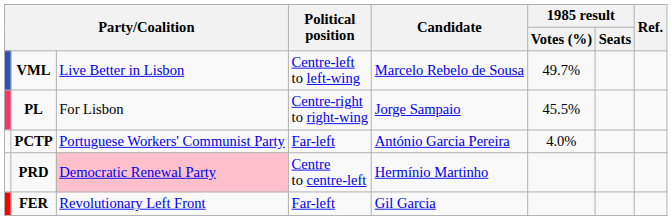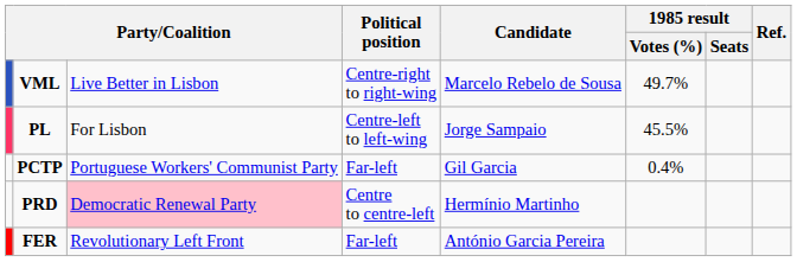VML | Political position: Centre-left to left-wing -> Centre-right to right-wing
PL | Political position: Centre-right to right-wing -> Centre-left to left-wing
PCTP | Candidate: António Garcia Pereira -> Gil Garcia
PCTP | 1985 result / Votes (%): 4.0% -> 0.4%
FER | Candidate: Gil Garcia -> António Garcia Pereira
